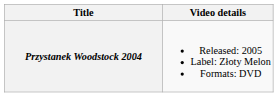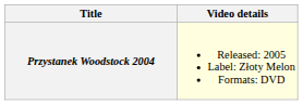Przystanek Woodstock 2004 | Video details: no background -> lightyellow background
